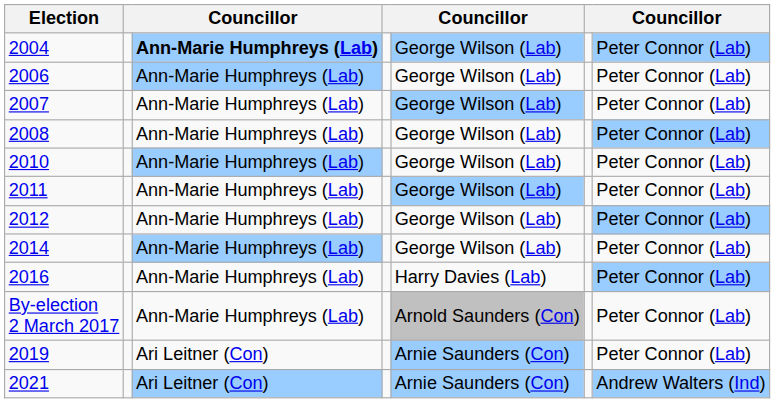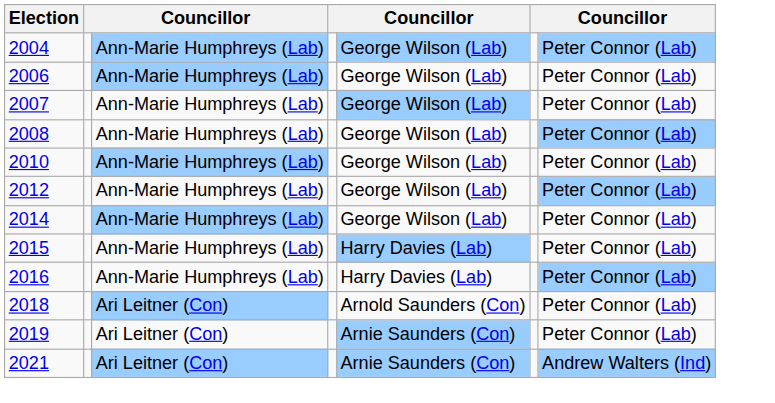2004 | column 3: bold -> normal
- row: 2011 | Ann-Marie Humphreys (Lab) | George Wilson (Lab) | Peter Connor (Lab)
+ row: 2015 | Ann-Marie Humphreys (Lab) | Harry Davies (Lab) | Peter Connor (Lab)
- row: By-election 2 March 2017 | Ann-Marie Humphreys (Lab) | Arnold Saunders (Con) | Peter Connor (Lab)
+ row: 2018 | Ari Leitner (Con) | Arnold Saunders (Con) | Peter Connor (Lab)
